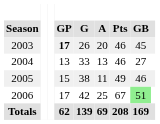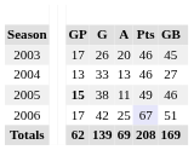2003 | GP: bold -> normal
2005 | GP: normal -> bold
2006 | Pts: no background -> lavender background
2006 | GB: lightgreen background -> no background
